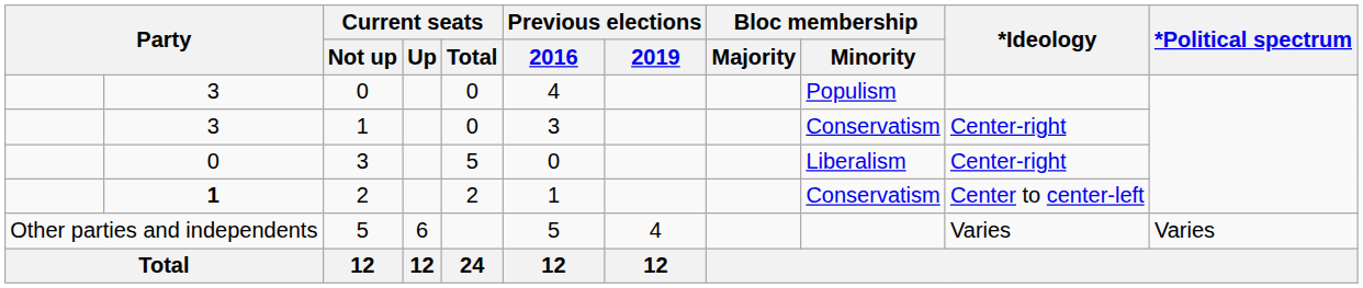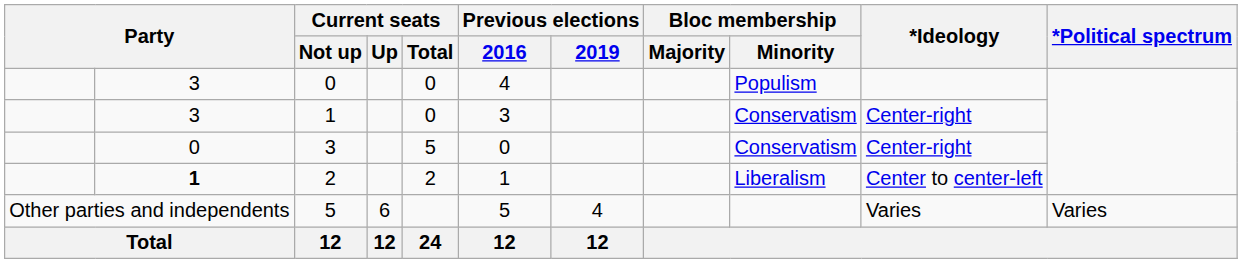row 5 | Bloc membership / Minority: Liberalism -> Conservatism
row 6 | Bloc membership / Minority: Conservatism -> Liberalism
